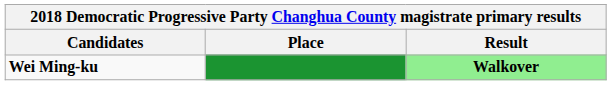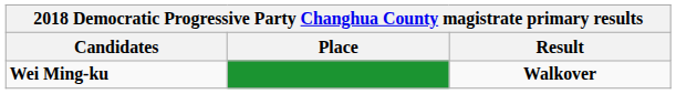Wei Ming-ku | Result: lightgreen background -> no background
